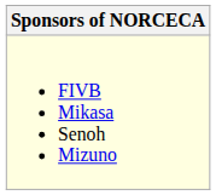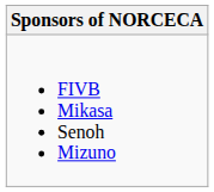row 2 | column 1: lightyellow background -> no background
